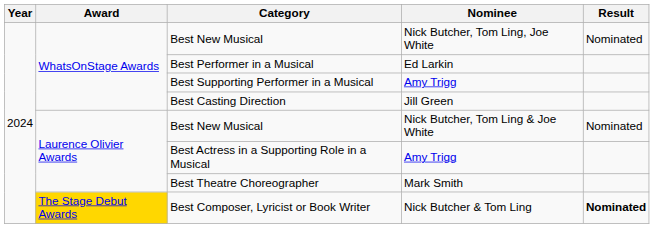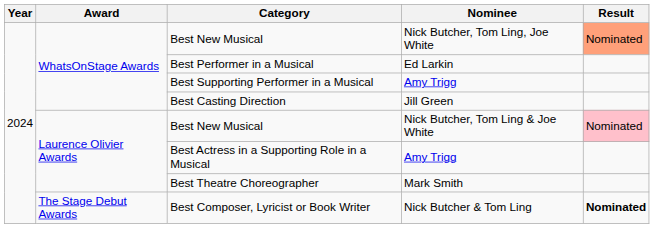Best New Musical / Nick Butcher, Tom Ling, Joe White | Result: no background -> lightsalmon background
Best New Musical / Nick Butcher, Tom Ling & Joe White | Result: no background -> pink background
Best Composer, Lyricist or Book Writer | Award: gold background -> no background
